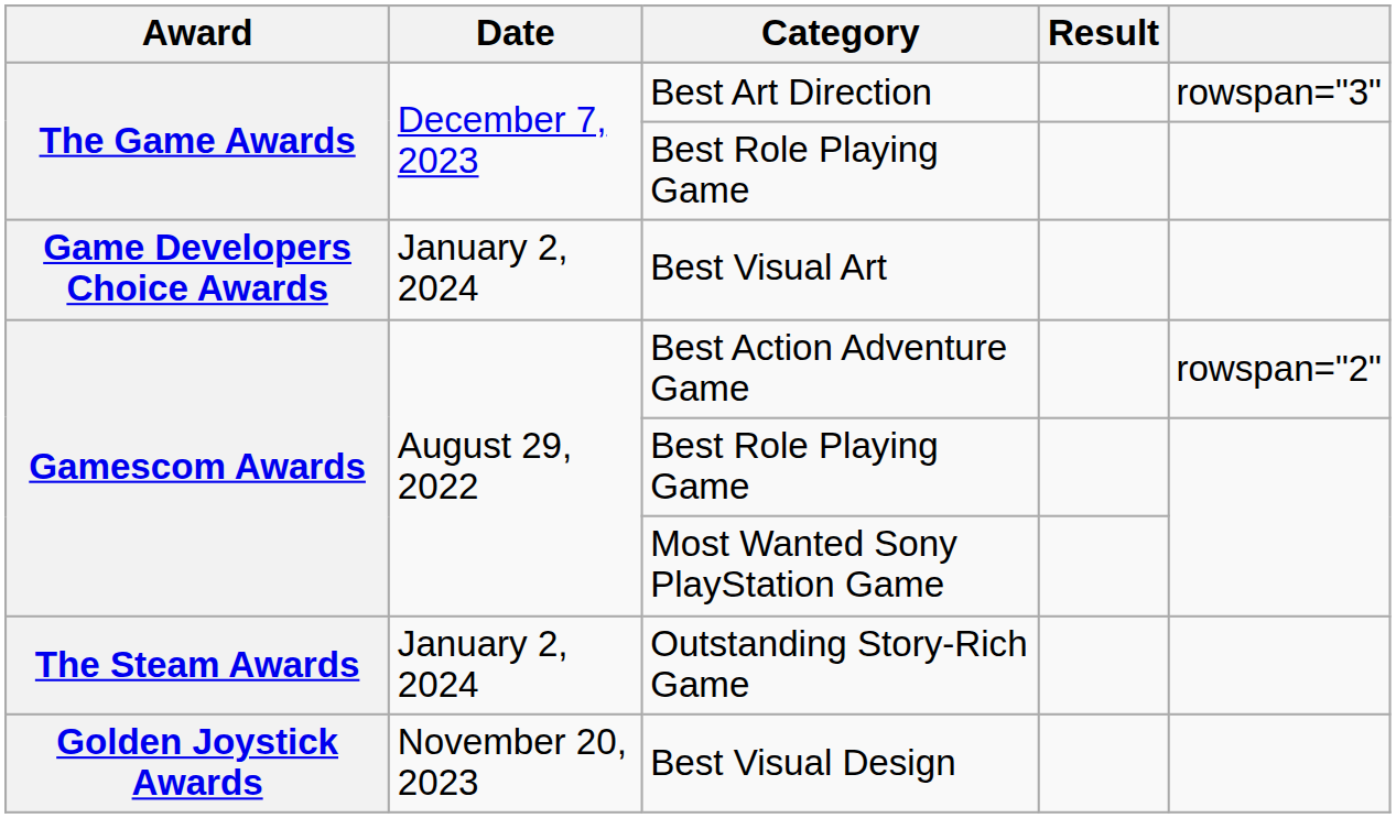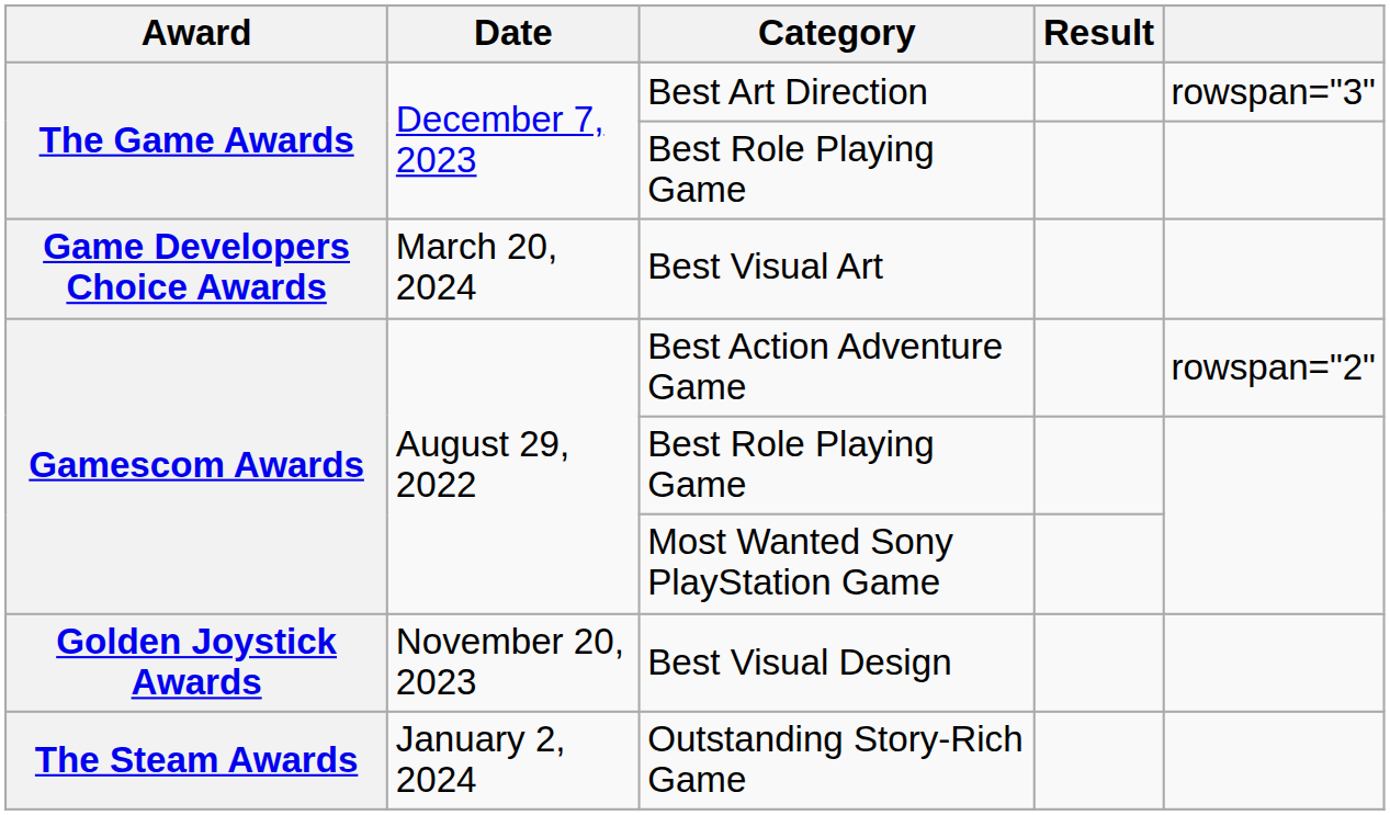Best Visual Art | Date: January 2, 2024 -> March 20, 2024
rows swapped: Best Visual Design <-> Outstanding Story-Rich Game
